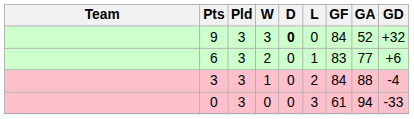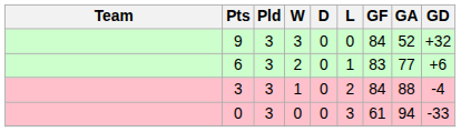9 | D: bold -> normal
